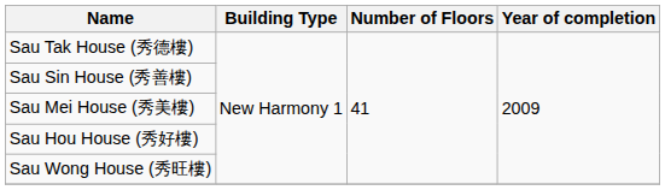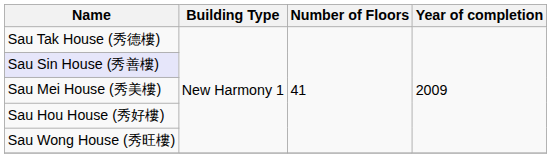Sau Sin House (秀善樓) | Name: no background -> lavender background
